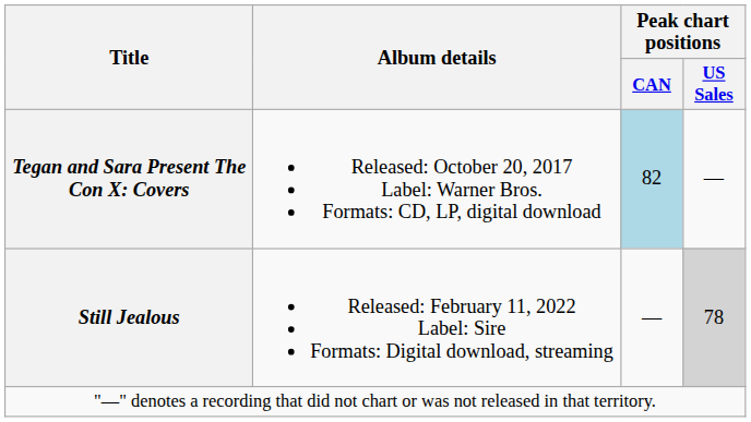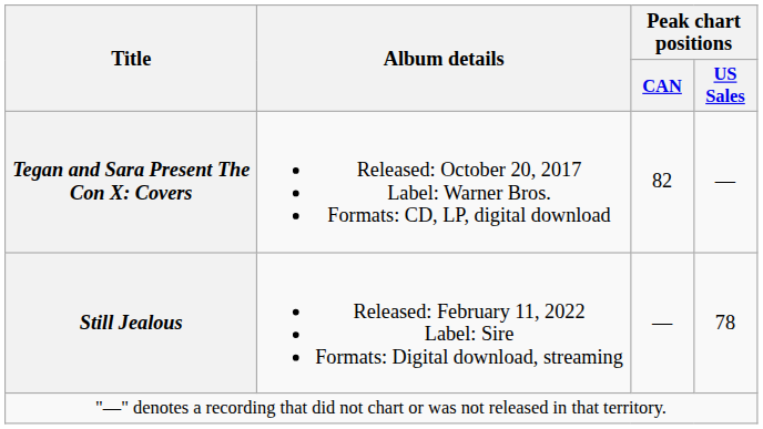Tegan and Sara Present The Con X: Covers | Peak chart positions / CAN: lightblue background -> no background
Still Jealous | Peak chart positions / US Sales: lightgrey background -> no background
